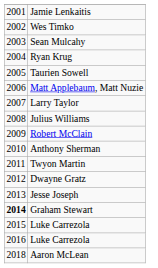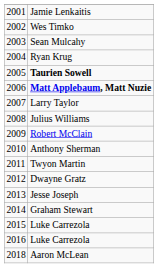row 5 | column 2: normal -> bold
row 6 | column 2: normal -> bold
row 14 | column 1: bold -> normal
